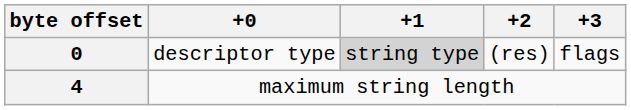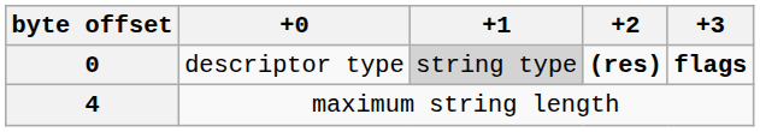0 | +2: normal -> bold
0 | +3: normal -> bold
